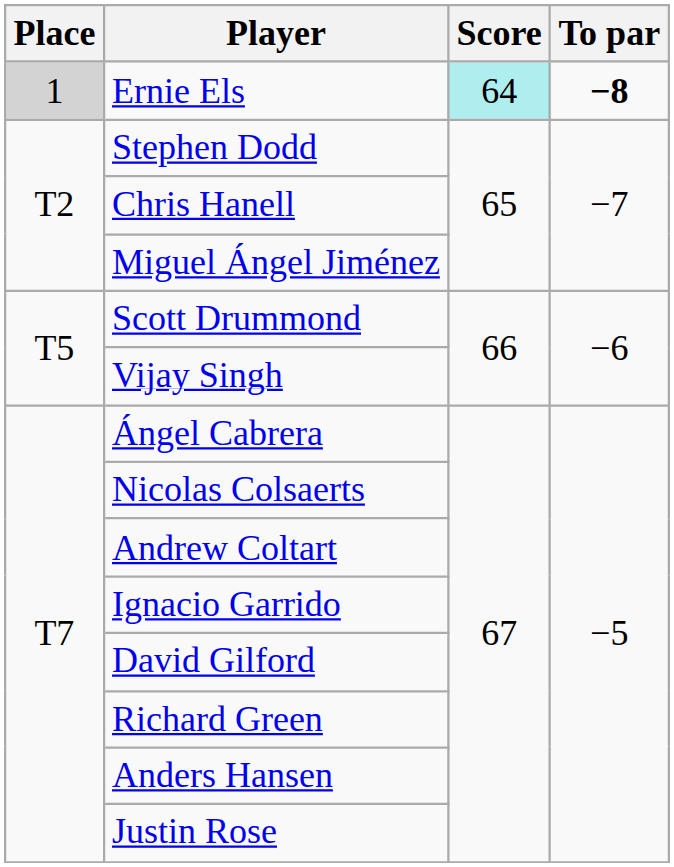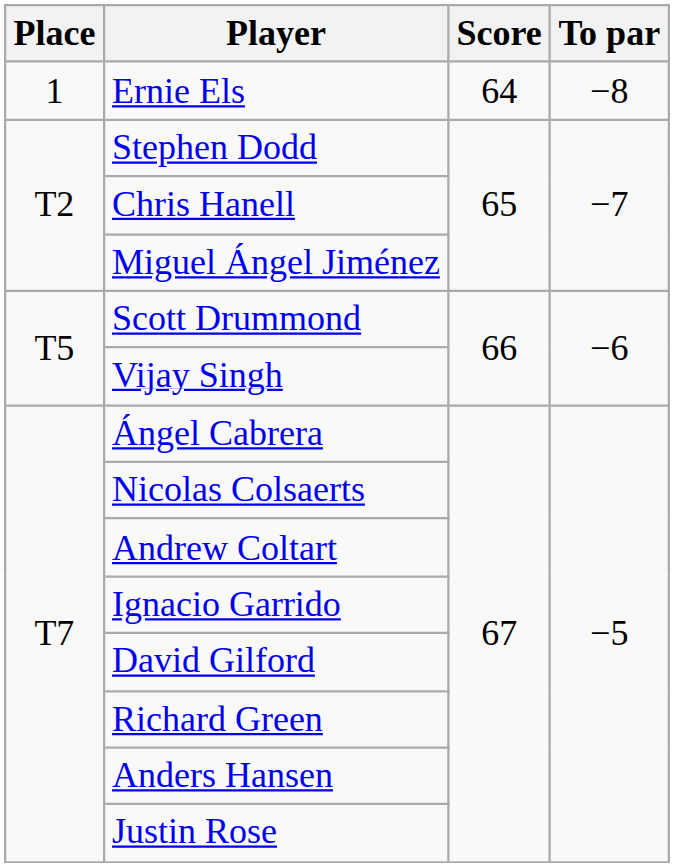Ernie Els | Place: lightgrey background -> no background
Ernie Els | Score: paleturquoise background -> no background
Ernie Els | To par: bold -> normal
